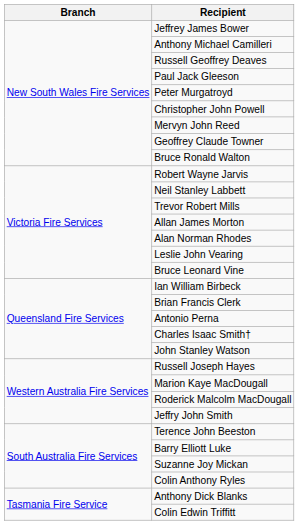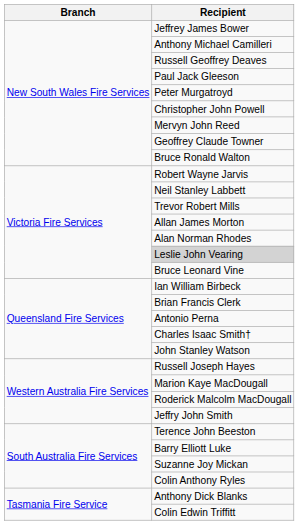Leslie John Vearing | Recipient: no background -> lightgrey background
